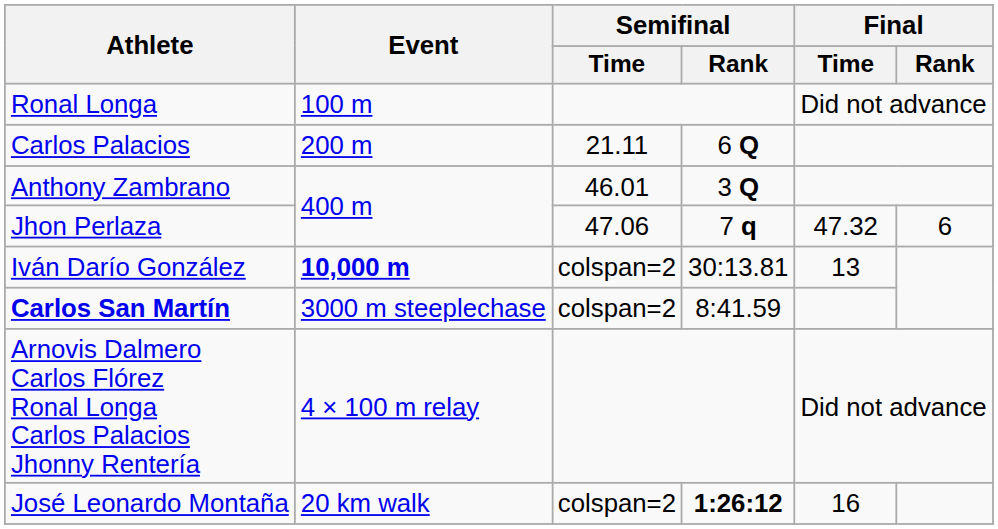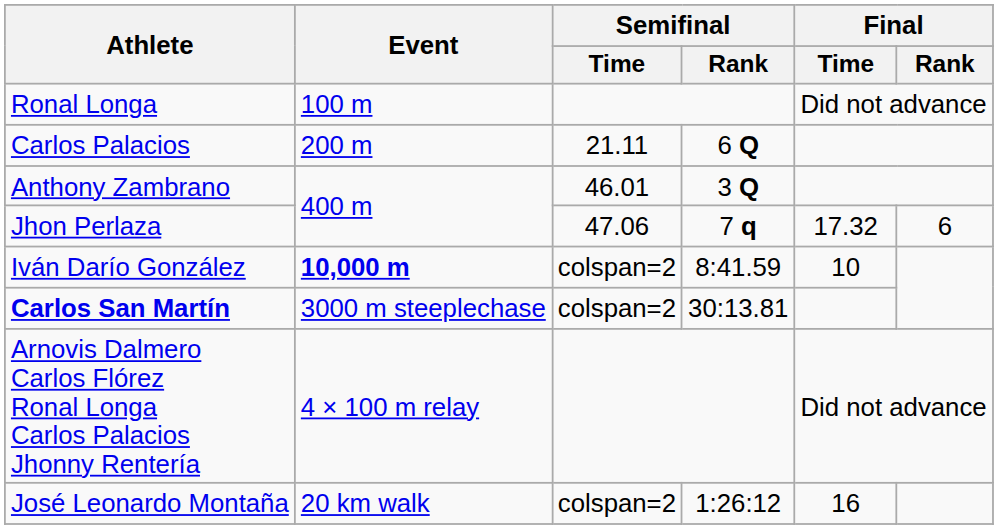Jhon Perlaza | Final / Time: 47.32 -> 17.32
Iván Darío González | Semifinal / Rank: 30:13.81 -> 8:41.59
Iván Darío González | Final / Time: 13 -> 10
Carlos San Martín | Semifinal / Rank: 8:41.59 -> 30:13.81
José Leonardo Montaña | Semifinal / Rank: bold -> normal
